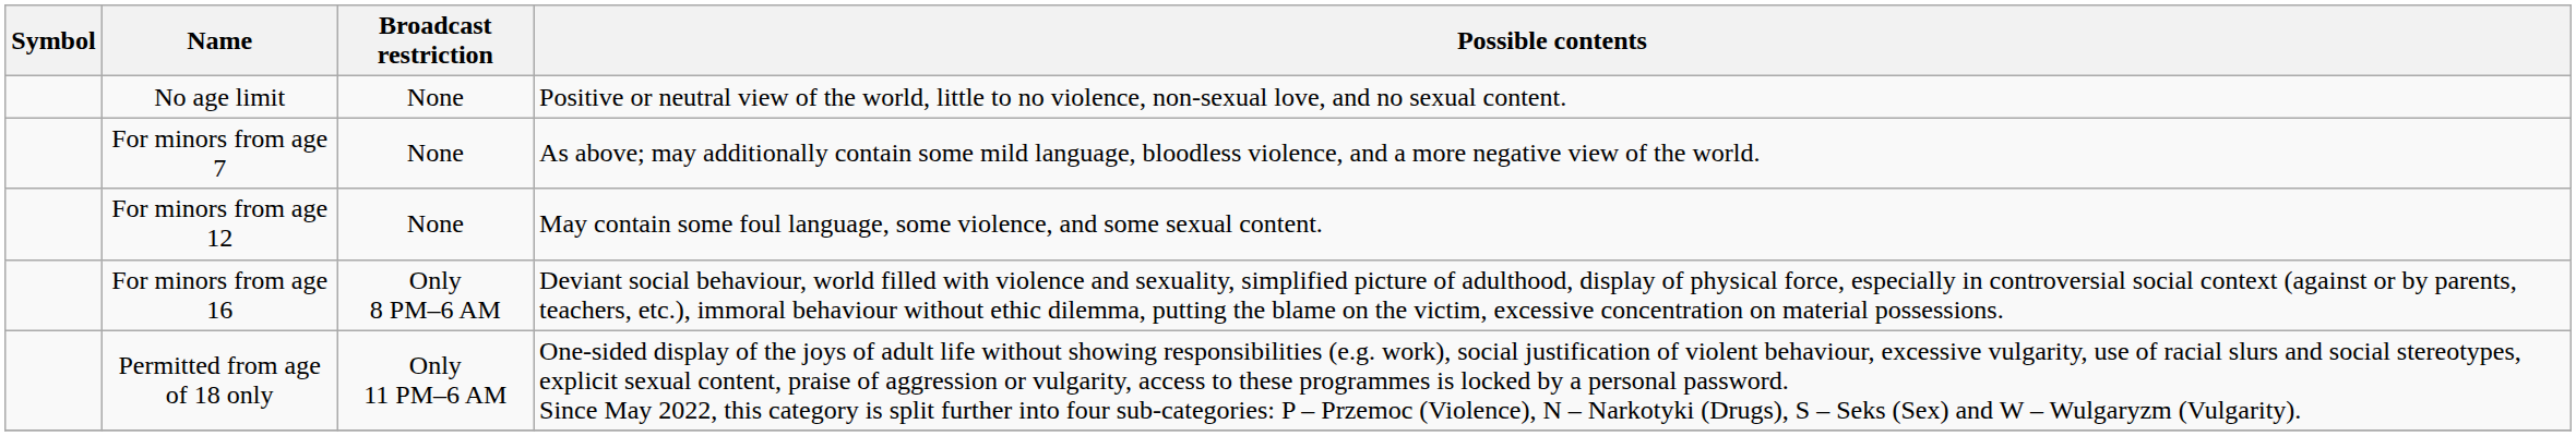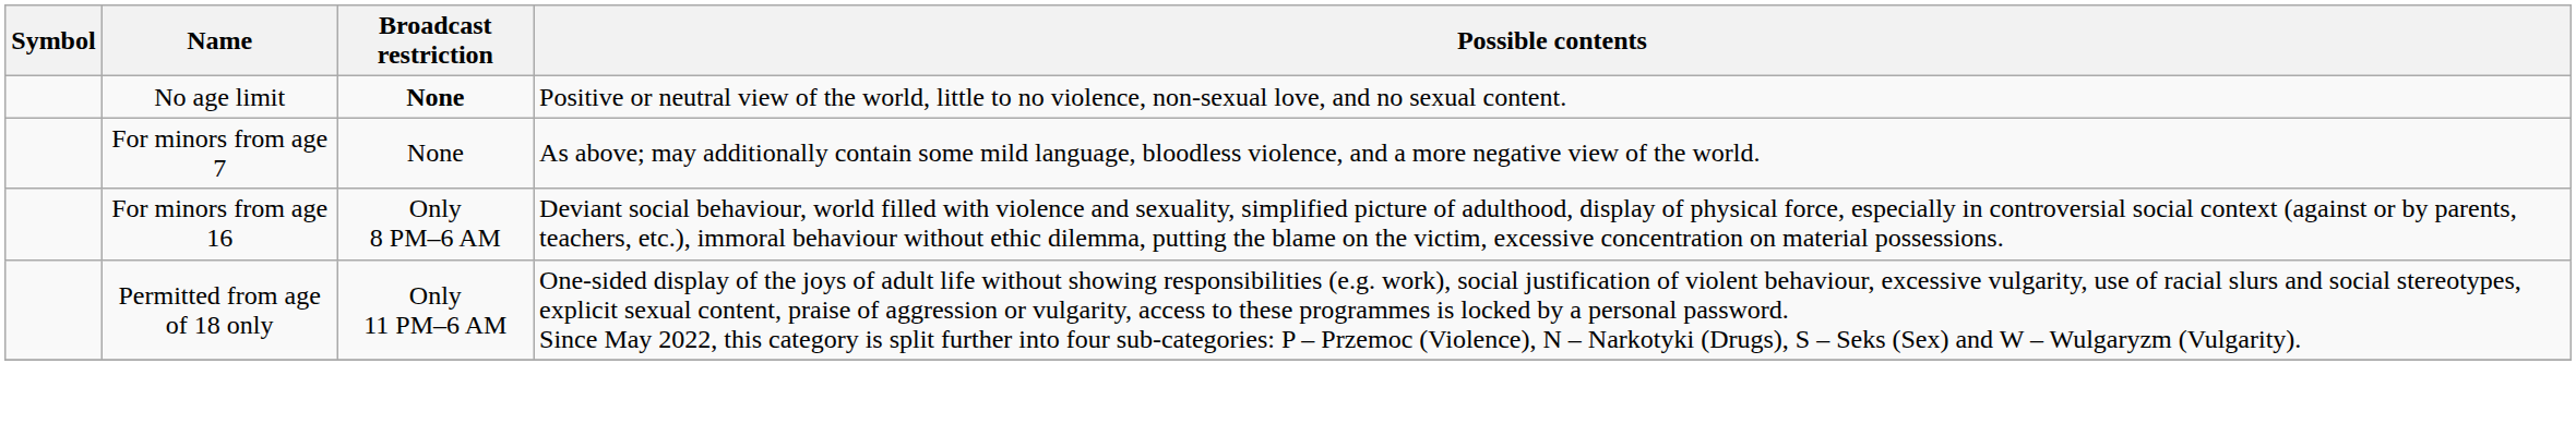No age limit | Broadcast restriction: normal -> bold
- row: For minors from age 12 | None | May contain some foul language, some violence, and some sexual content.
